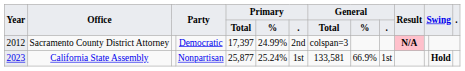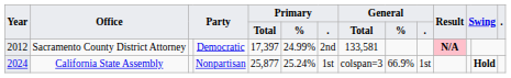Sacramento County District Attorney | General / Total: colspan=3 -> 133,581
California State Assembly | Year: 2023 -> 2024
California State Assembly | General / Total: 133,581 -> colspan=3
